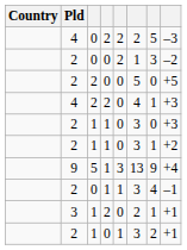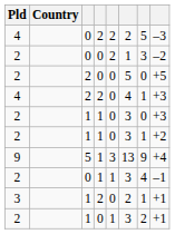columns swapped: Country <-> Pld
